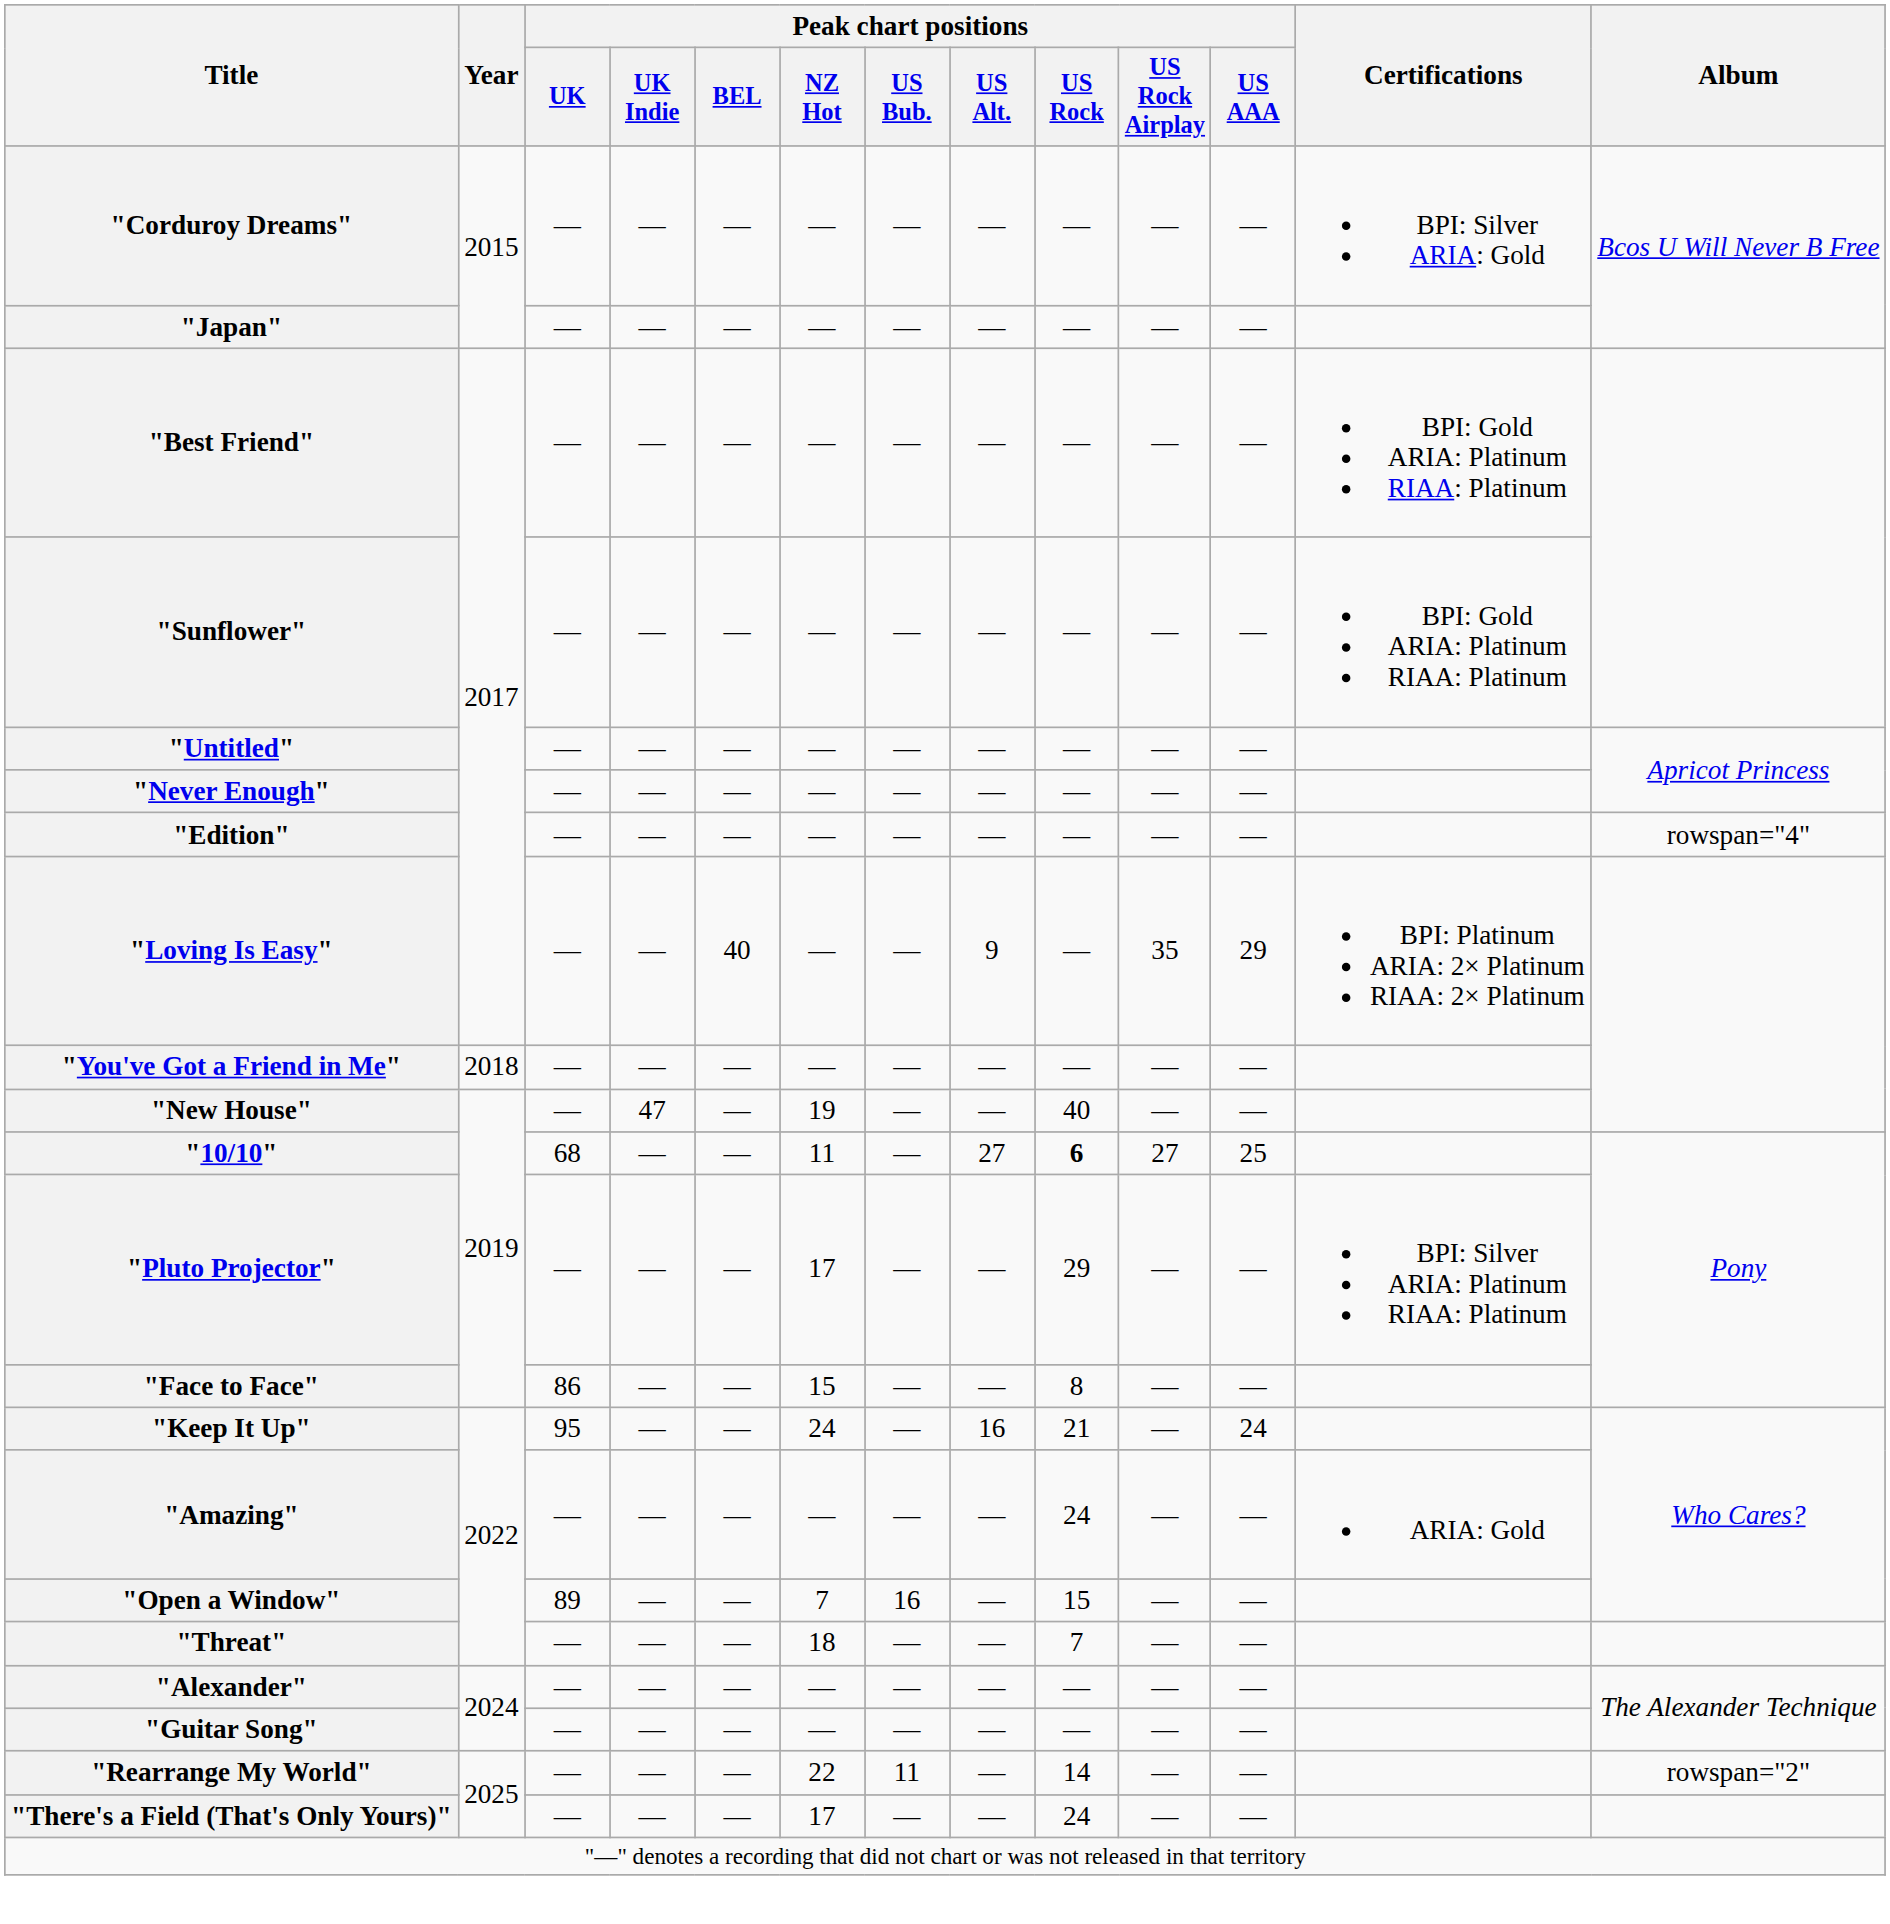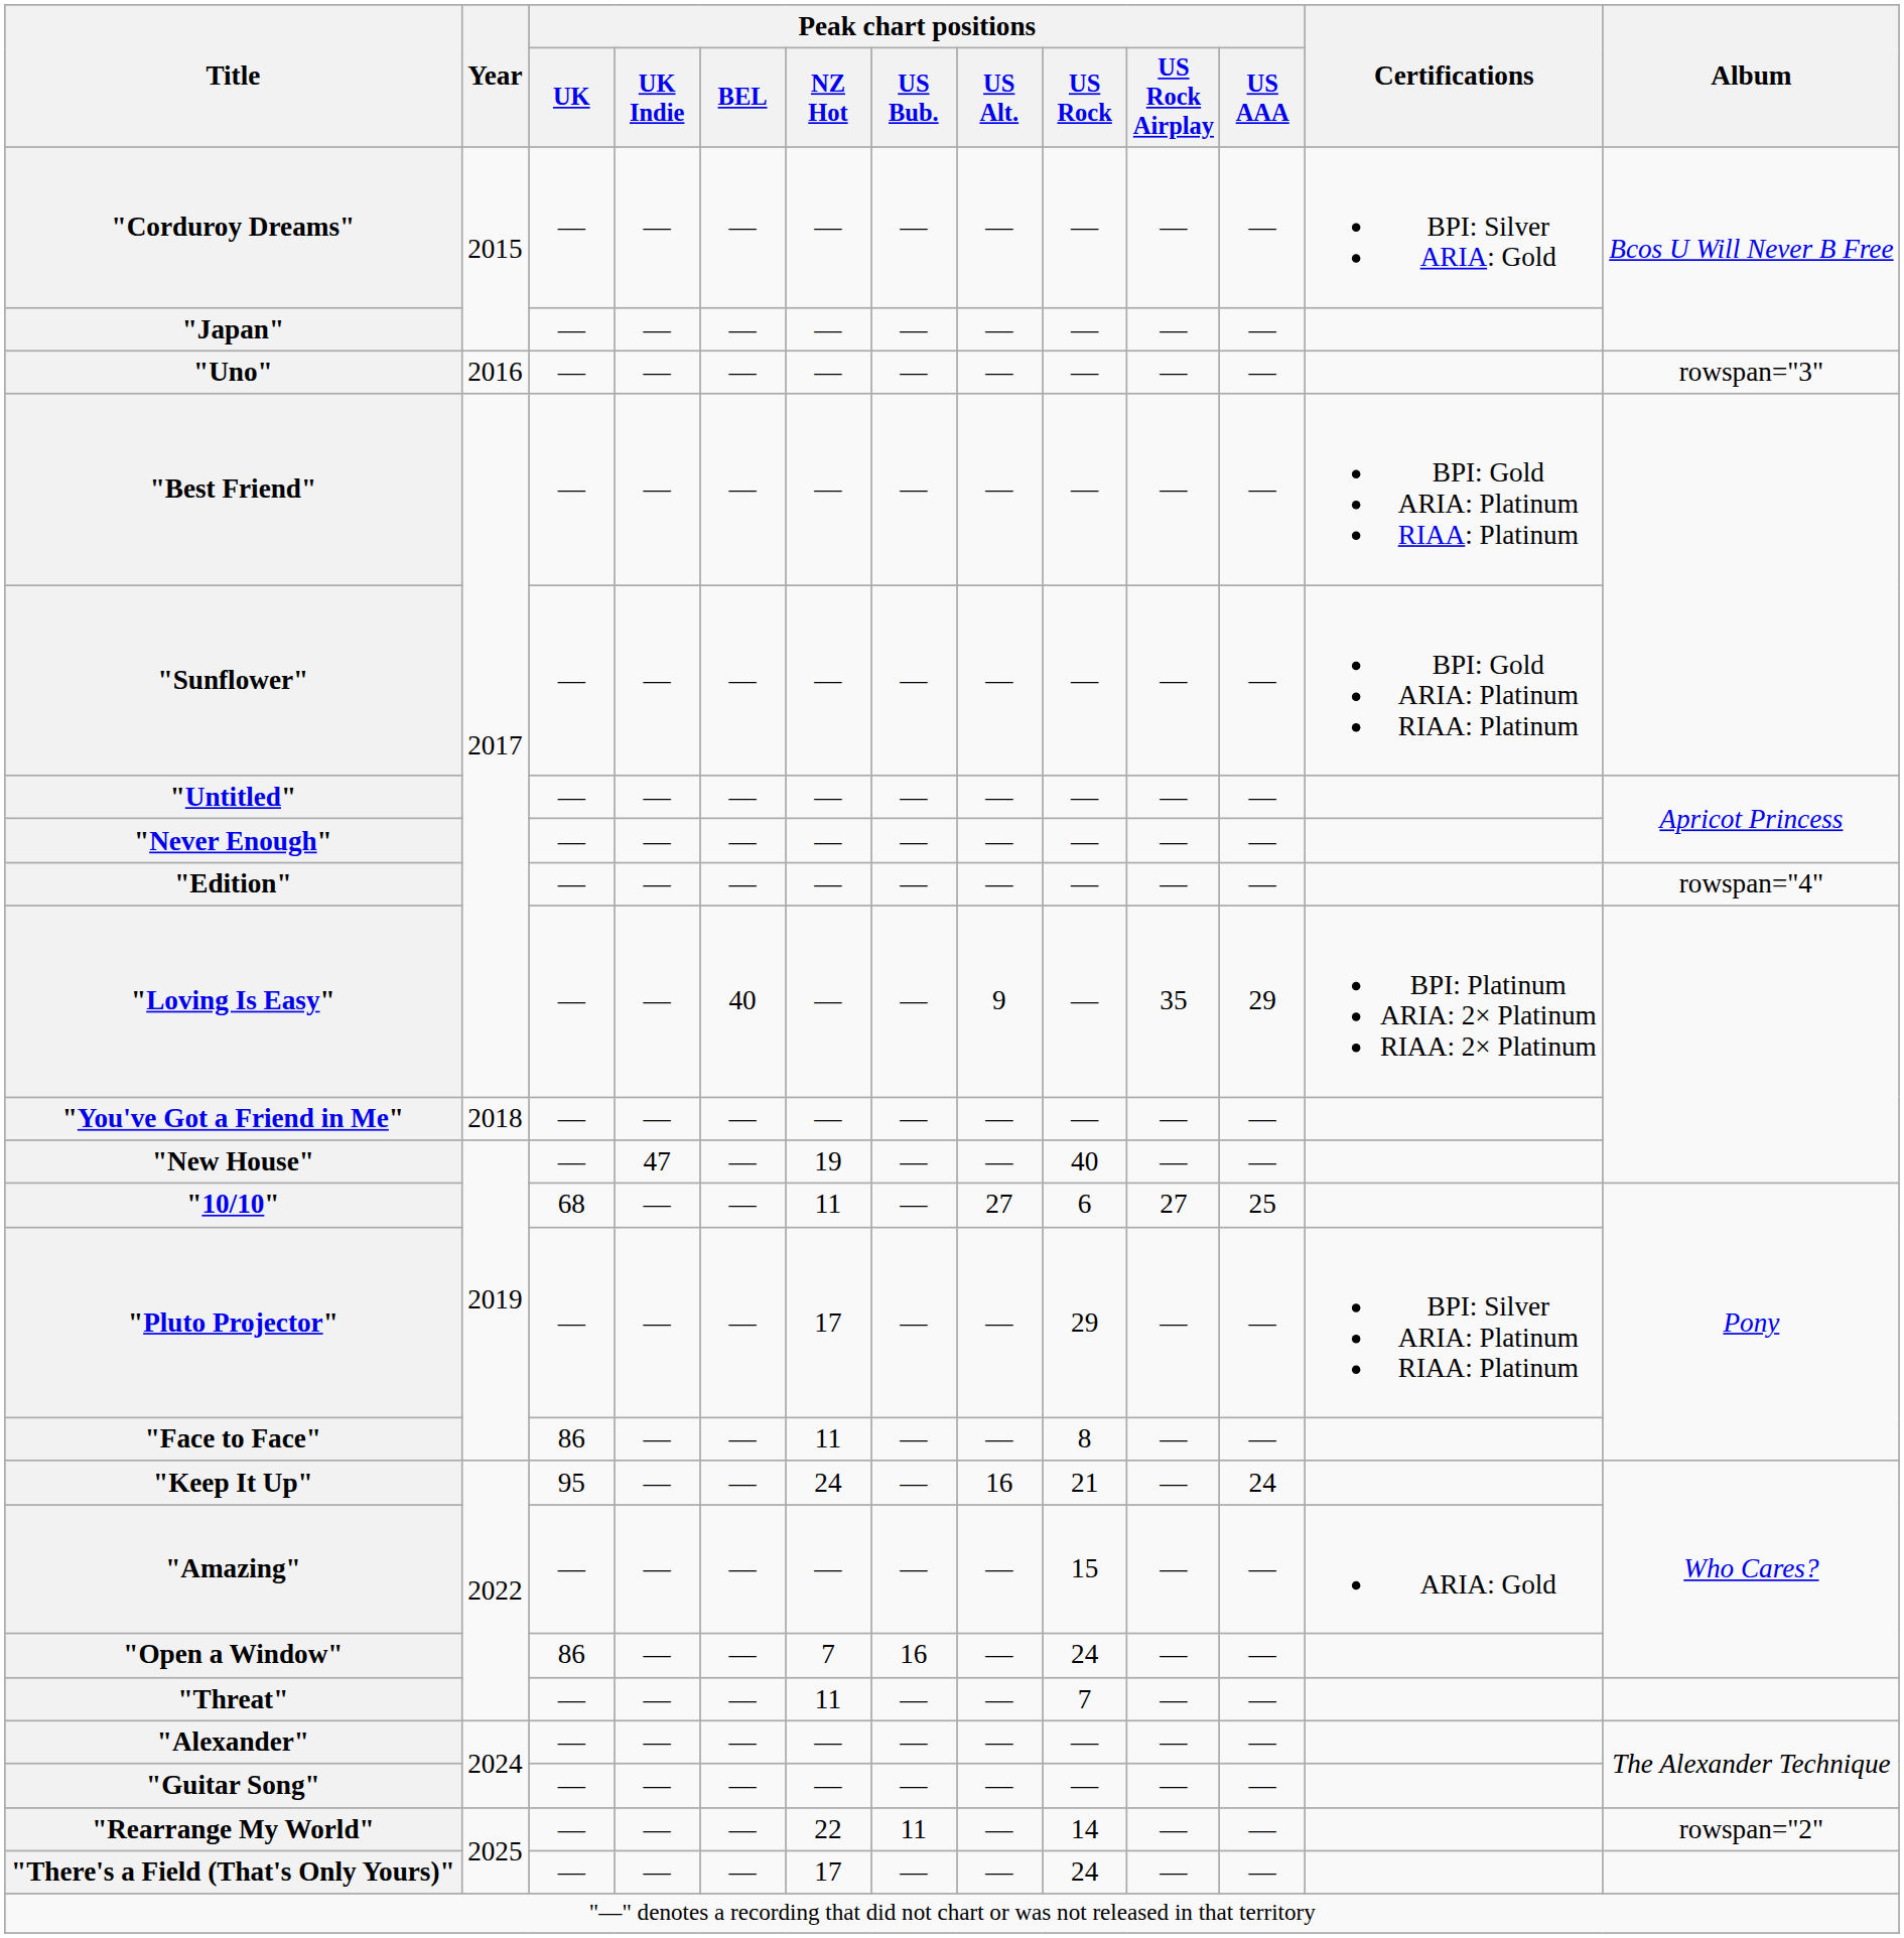+ row: "Uno" | 2016 | — | — | — | — | — | — | — | — | — | rowspan="3"
"10/10" | Peak chart positions / US Rock: bold -> normal
"Face to Face" | Peak chart positions / NZ Hot: 15 -> 11
"Amazing" | Peak chart positions / US Rock: 24 -> 15
"Open a Window" | Peak chart positions / UK: 89 -> 86
"Open a Window" | Peak chart positions / US Rock: 15 -> 24
"Threat" | Peak chart positions / NZ Hot: 18 -> 11
